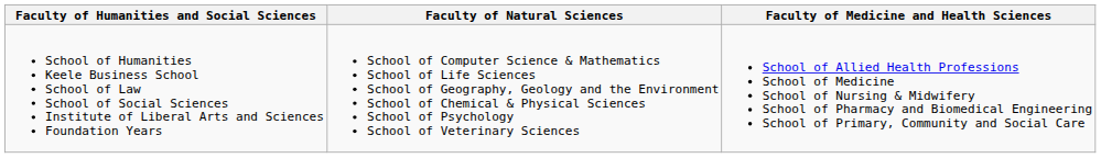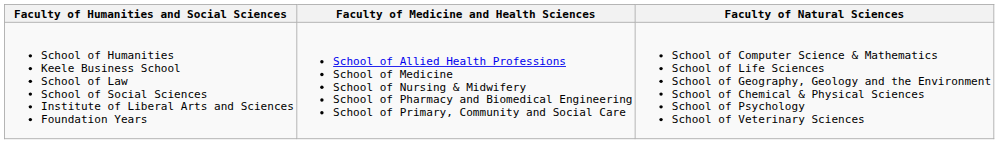columns swapped: Faculty of Natural Sciences <-> Faculty of Medicine and Health Sciences
